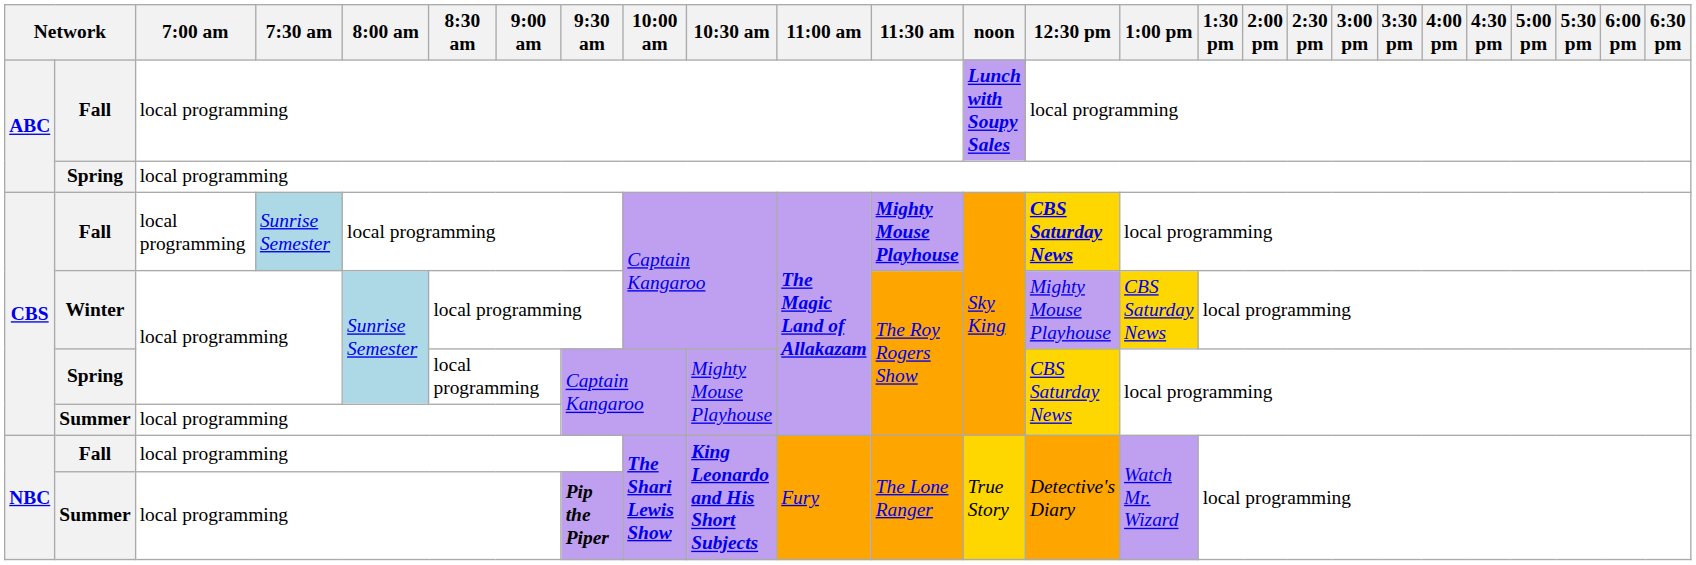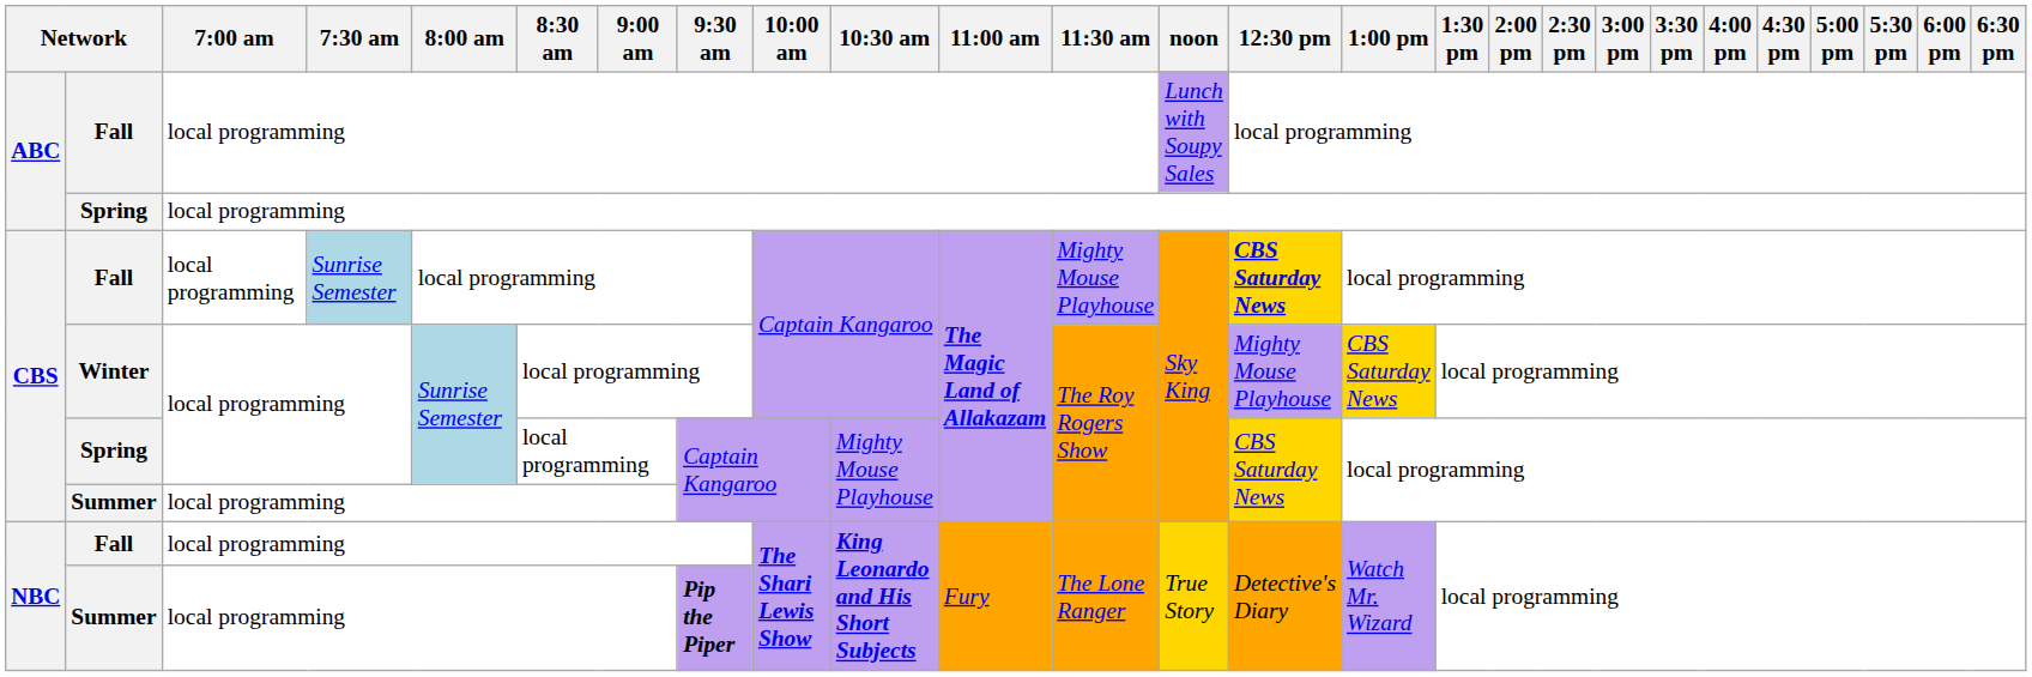ABC / Fall | noon: bold -> normal
CBS / Fall | 11:30 am: bold -> normal
